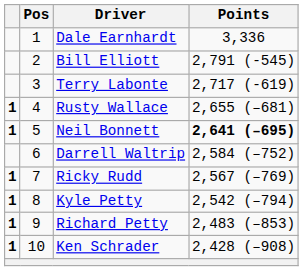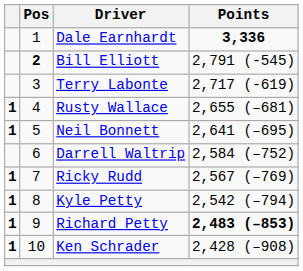Dale Earnhardt | Points: normal -> bold
Bill Elliott | Pos: normal -> bold
Neil Bonnett | Points: bold -> normal
Richard Petty | Points: normal -> bold
